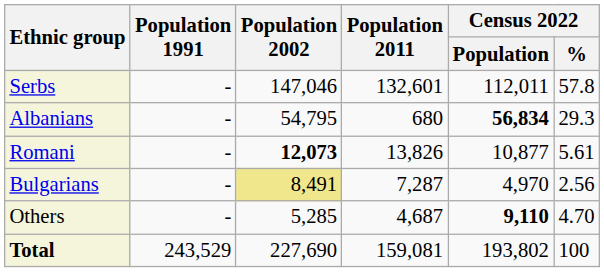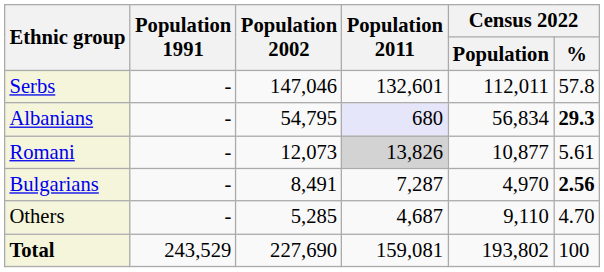Albanians | Population 2011: no background -> lavender background
Albanians | Census 2022 / Population: bold -> normal
Albanians | Census 2022 / %: normal -> bold
Romani | Population 2002: bold -> normal
Romani | Population 2011: no background -> lightgrey background
Bulgarians | Population 2002: khaki background -> no background
Bulgarians | Census 2022 / %: normal -> bold
Others | Census 2022 / Population: bold -> normal
